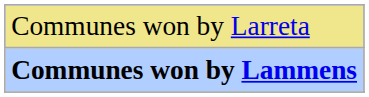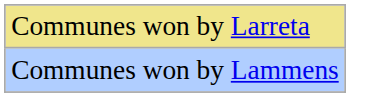row 2 | column 1: bold -> normal
